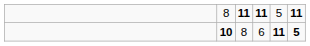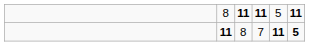row 2 | column 2: 10 -> 11
row 2 | column 4: 6 -> 7
